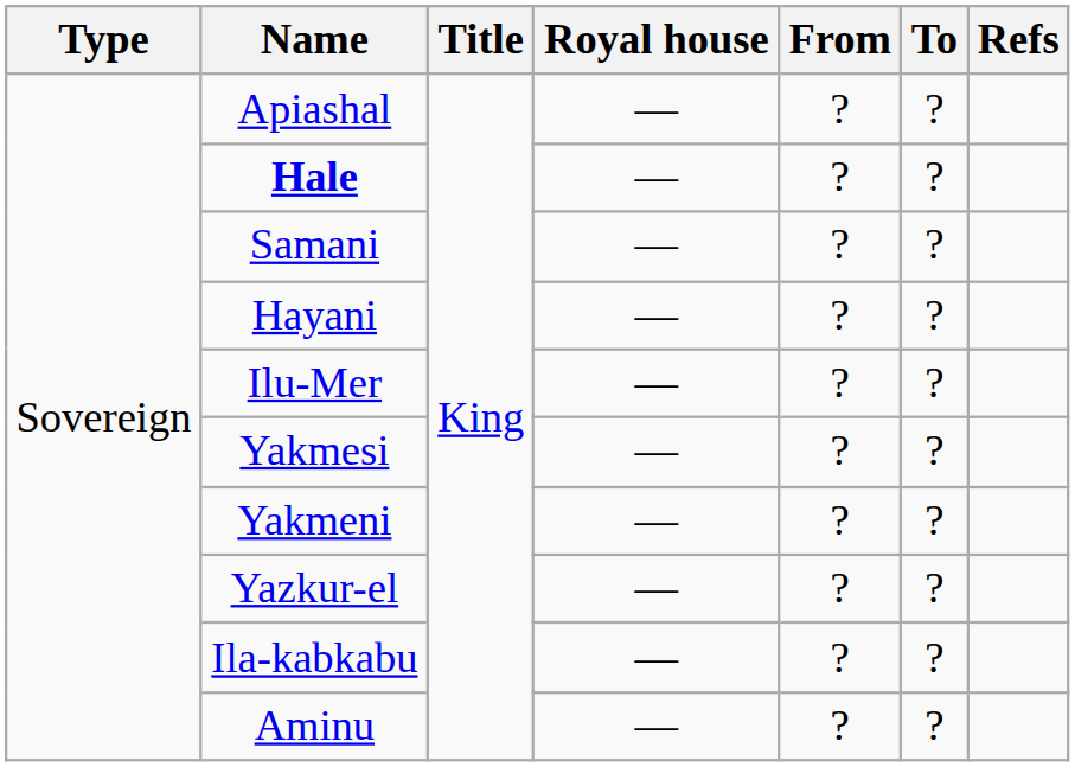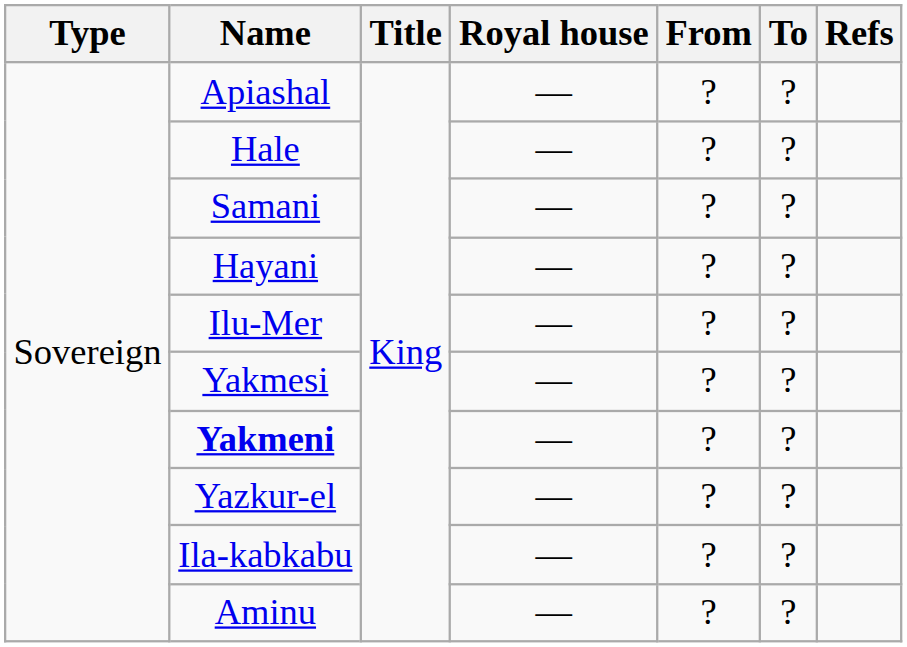Hale | Name: bold -> normal
Yakmeni | Name: normal -> bold
